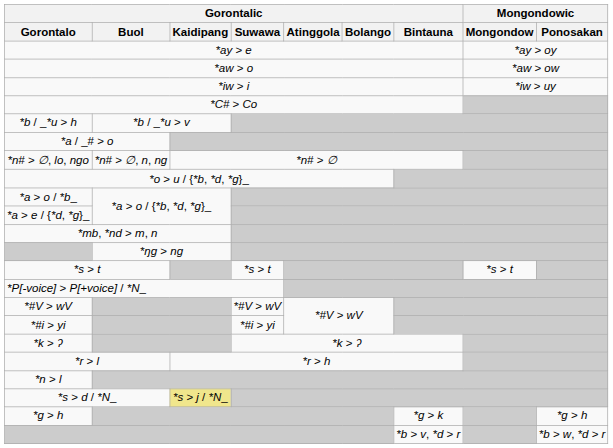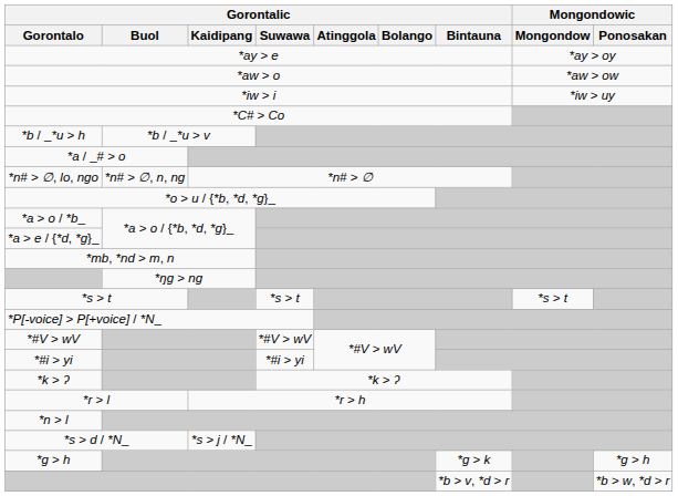*s > d / *N_ | Gorontalic / Kaidipang: khaki background -> no background
